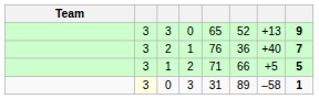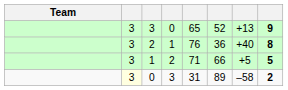row 3 | column 8: 7 -> 8
row 5 | column 8: 1 -> 2
